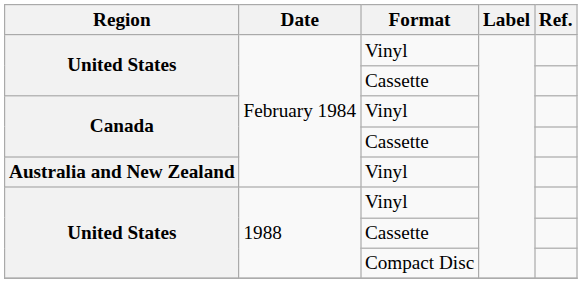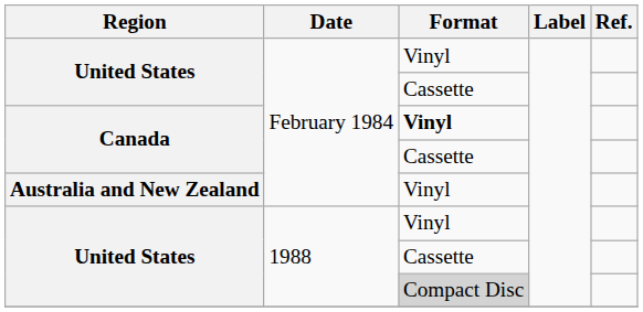Canada / Vinyl | Format: normal -> bold
United States / Compact Disc | Format: no background -> lightgrey background
